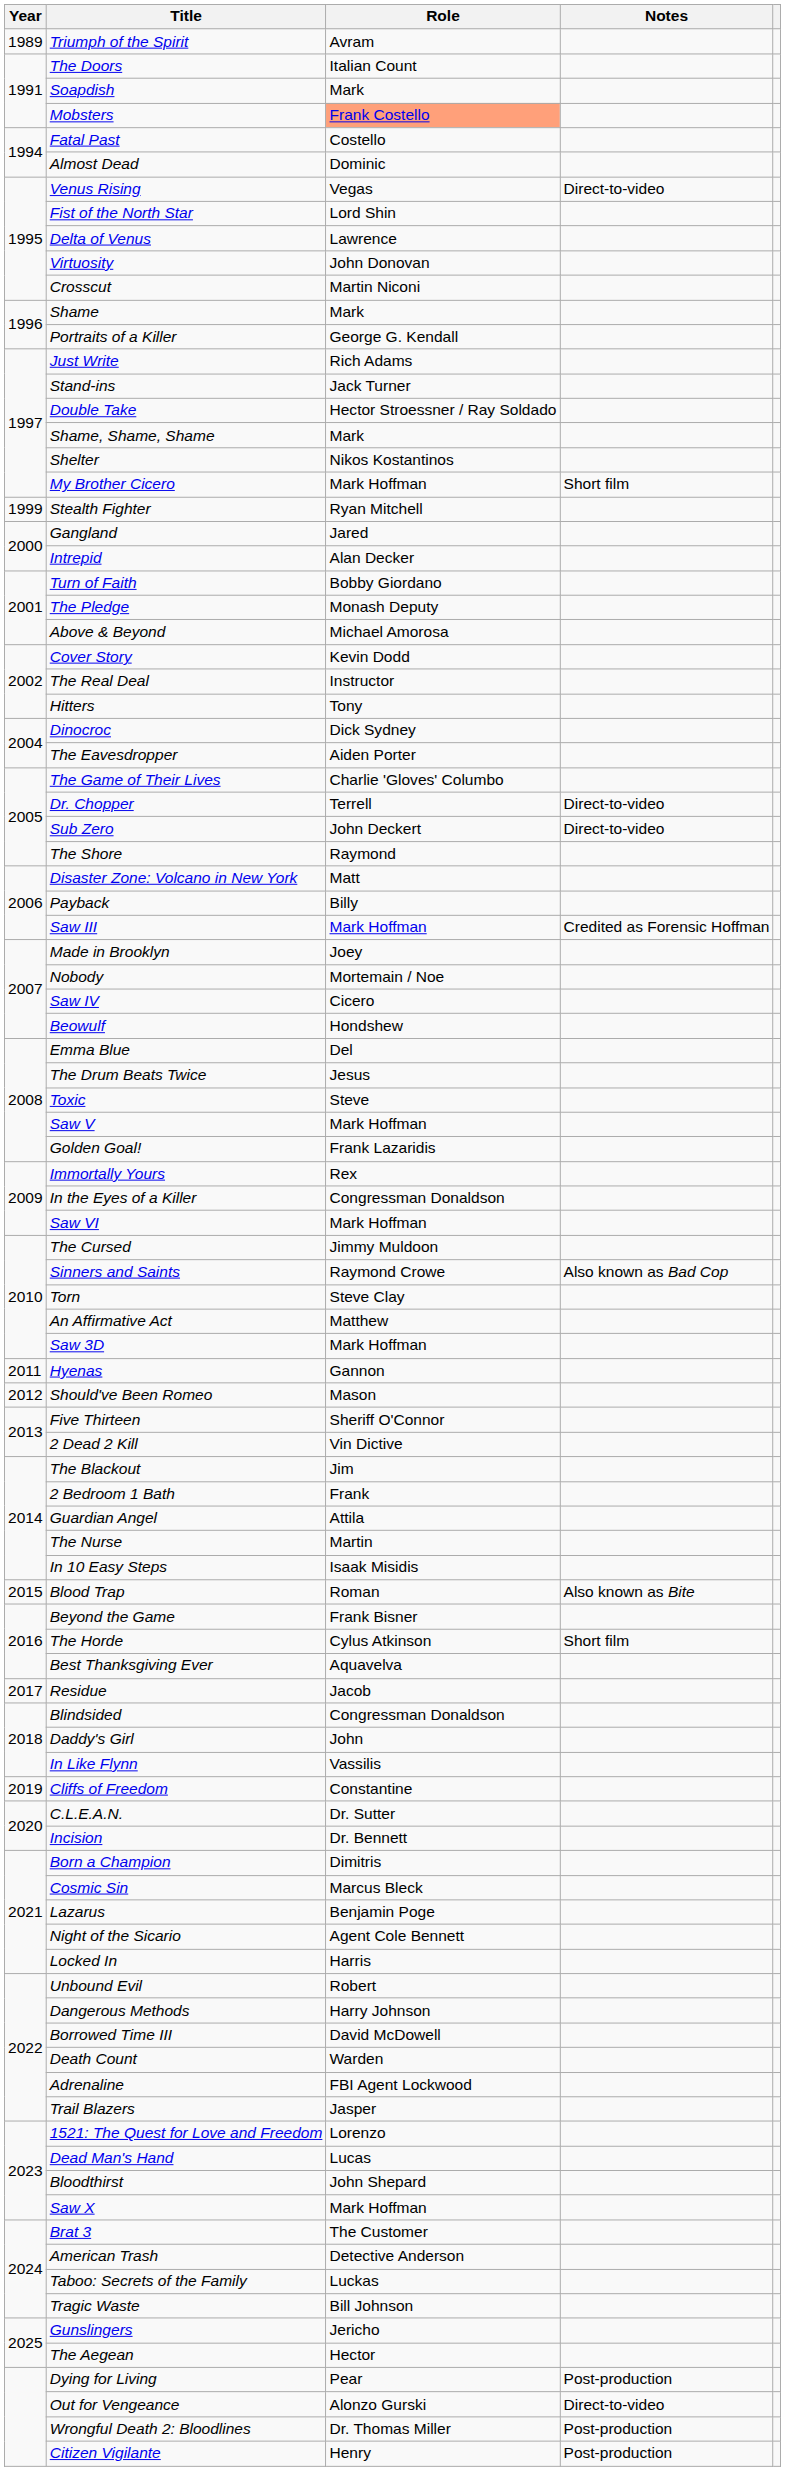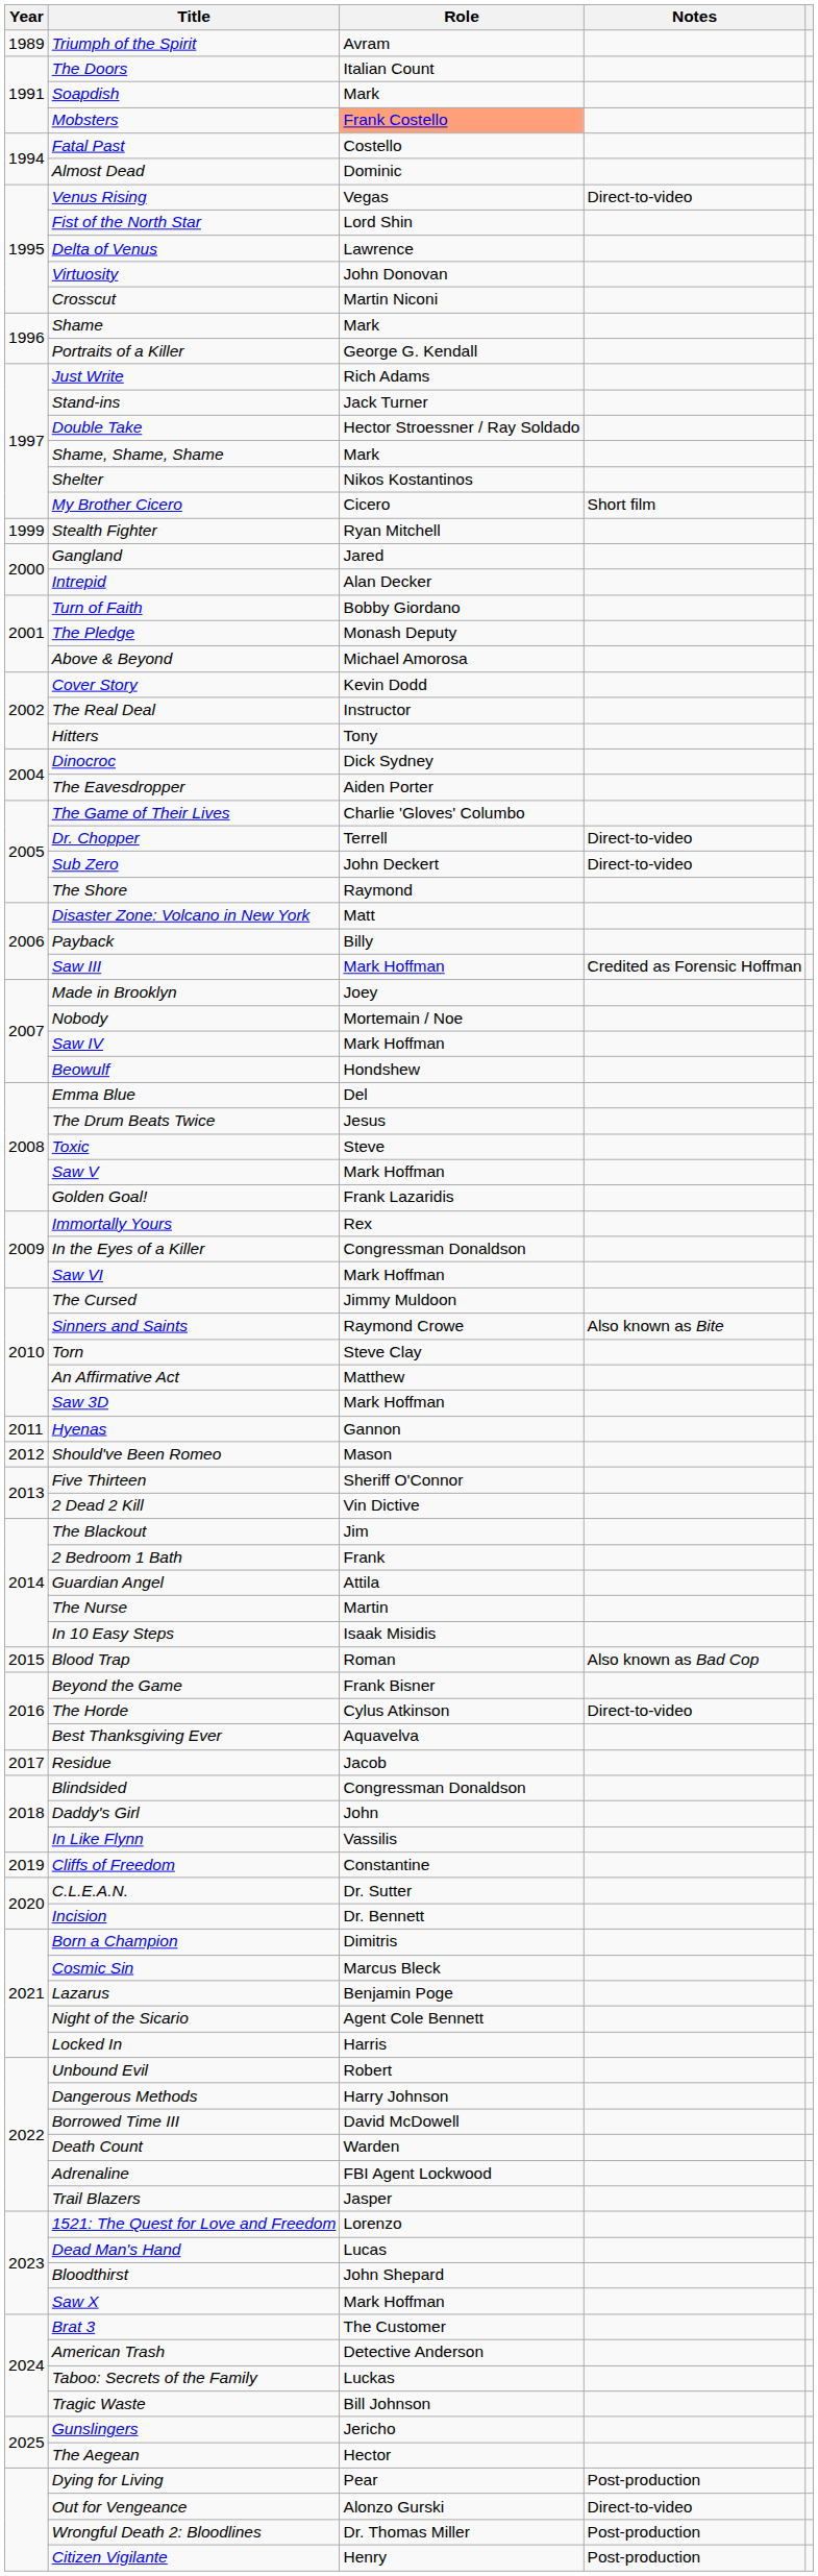My Brother Cicero | Role: Mark Hoffman -> Cicero
Saw IV | Role: Cicero -> Mark Hoffman
Sinners and Saints | Notes: Also known as Bad Cop -> Also known as Bite
Blood Trap | Notes: Also known as Bite -> Also known as Bad Cop
The Horde | Notes: Short film -> Direct-to-video
